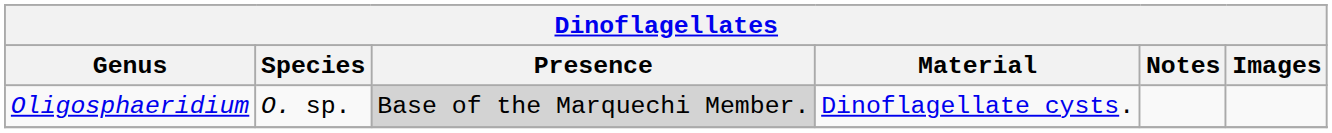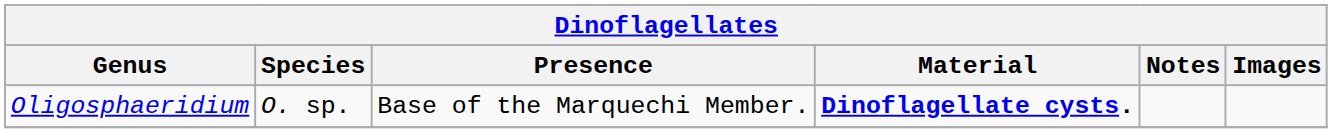Oligosphaeridium | Presence: lightgrey background -> no background
Oligosphaeridium | Material: normal -> bold
